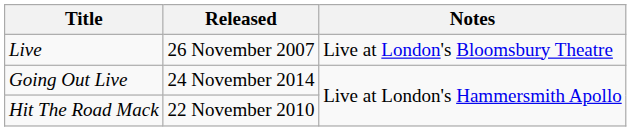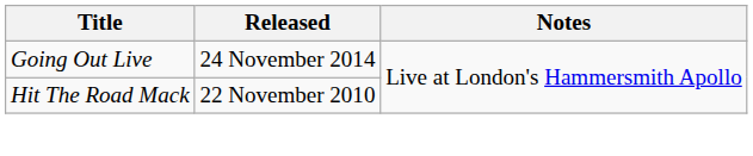- row: Live | 26 November 2007 | Live at London's Bloomsbury Theatre
